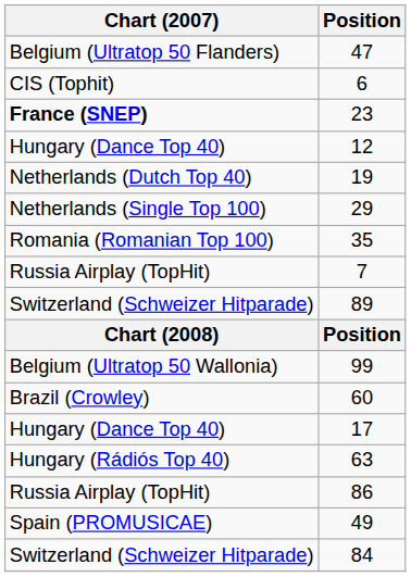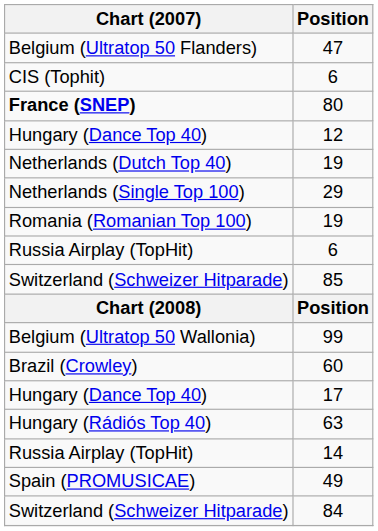row 4 | Position: 23 -> 80
row 8 | Position: 35 -> 19
row 9 | Position: 7 -> 6
row 10 | Position: 89 -> 85
row 16 | Position: 86 -> 14
